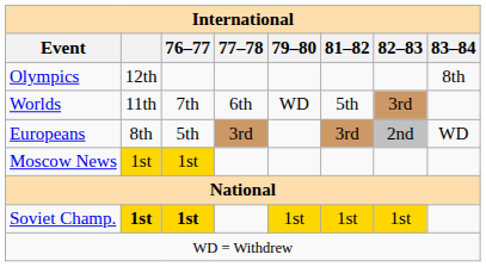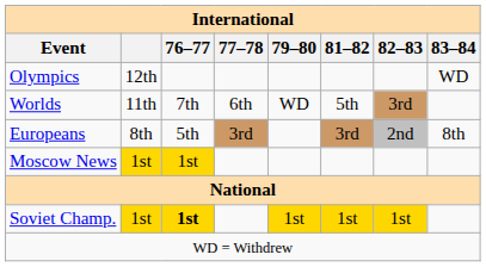Olympics | 83–84: 8th -> WD
Europeans | 83–84: WD -> 8th
Soviet Champ. | column 2: bold -> normal
